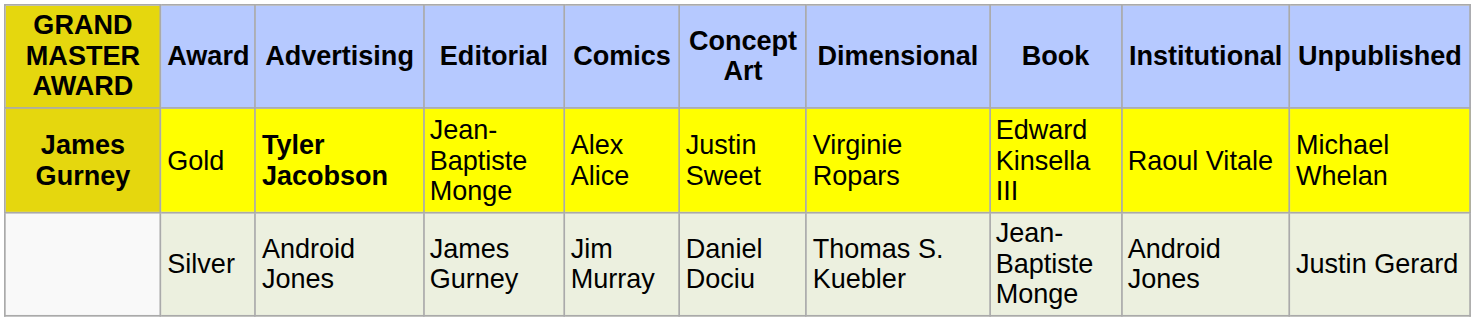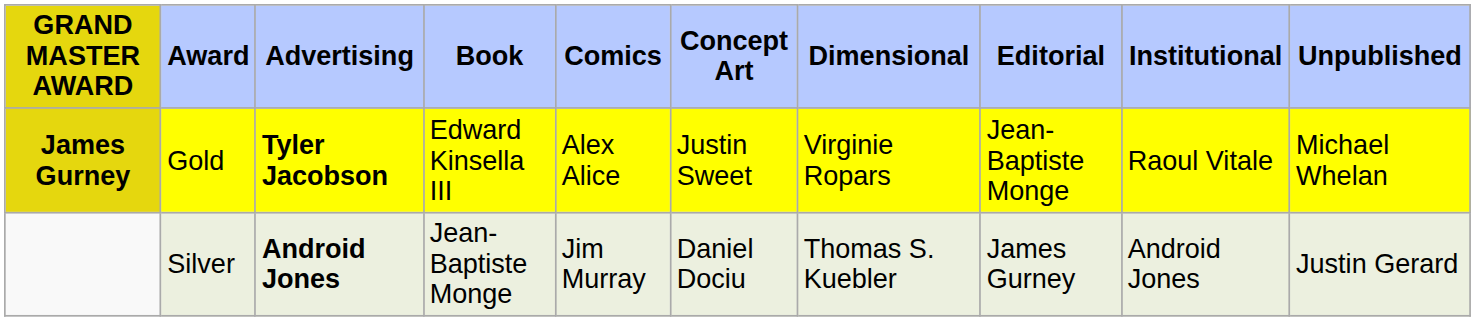columns swapped: Book <-> Editorial
row 3 | Advertising: normal -> bold
